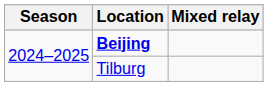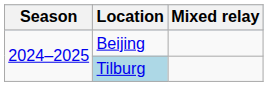Beijing | Location: bold -> normal
Tilburg | Location: no background -> lightblue background
